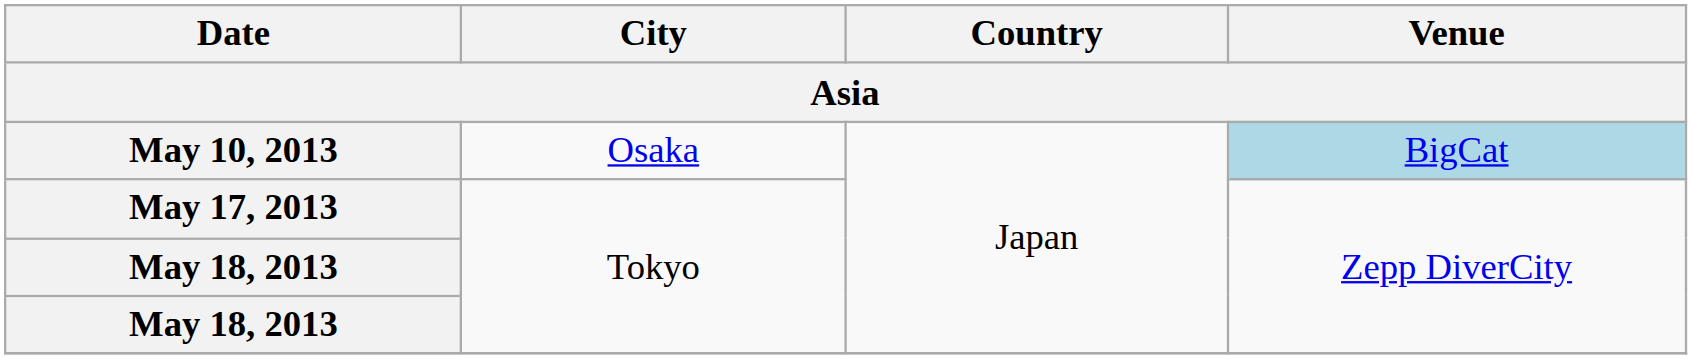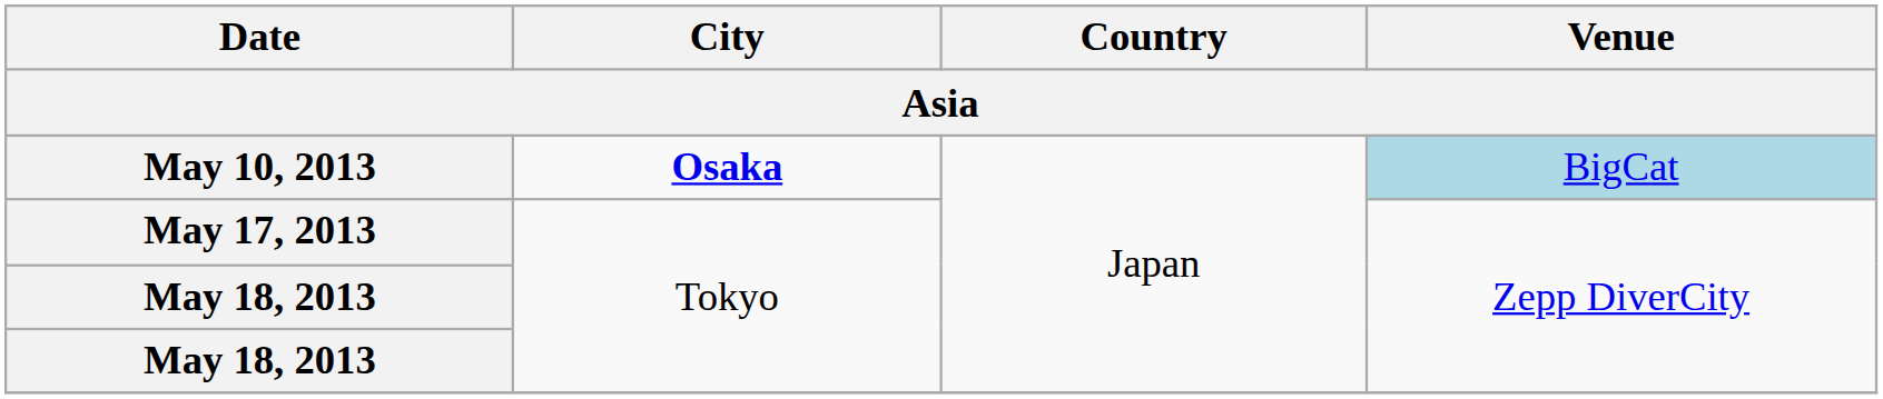May 10, 2013 | City: normal -> bold
